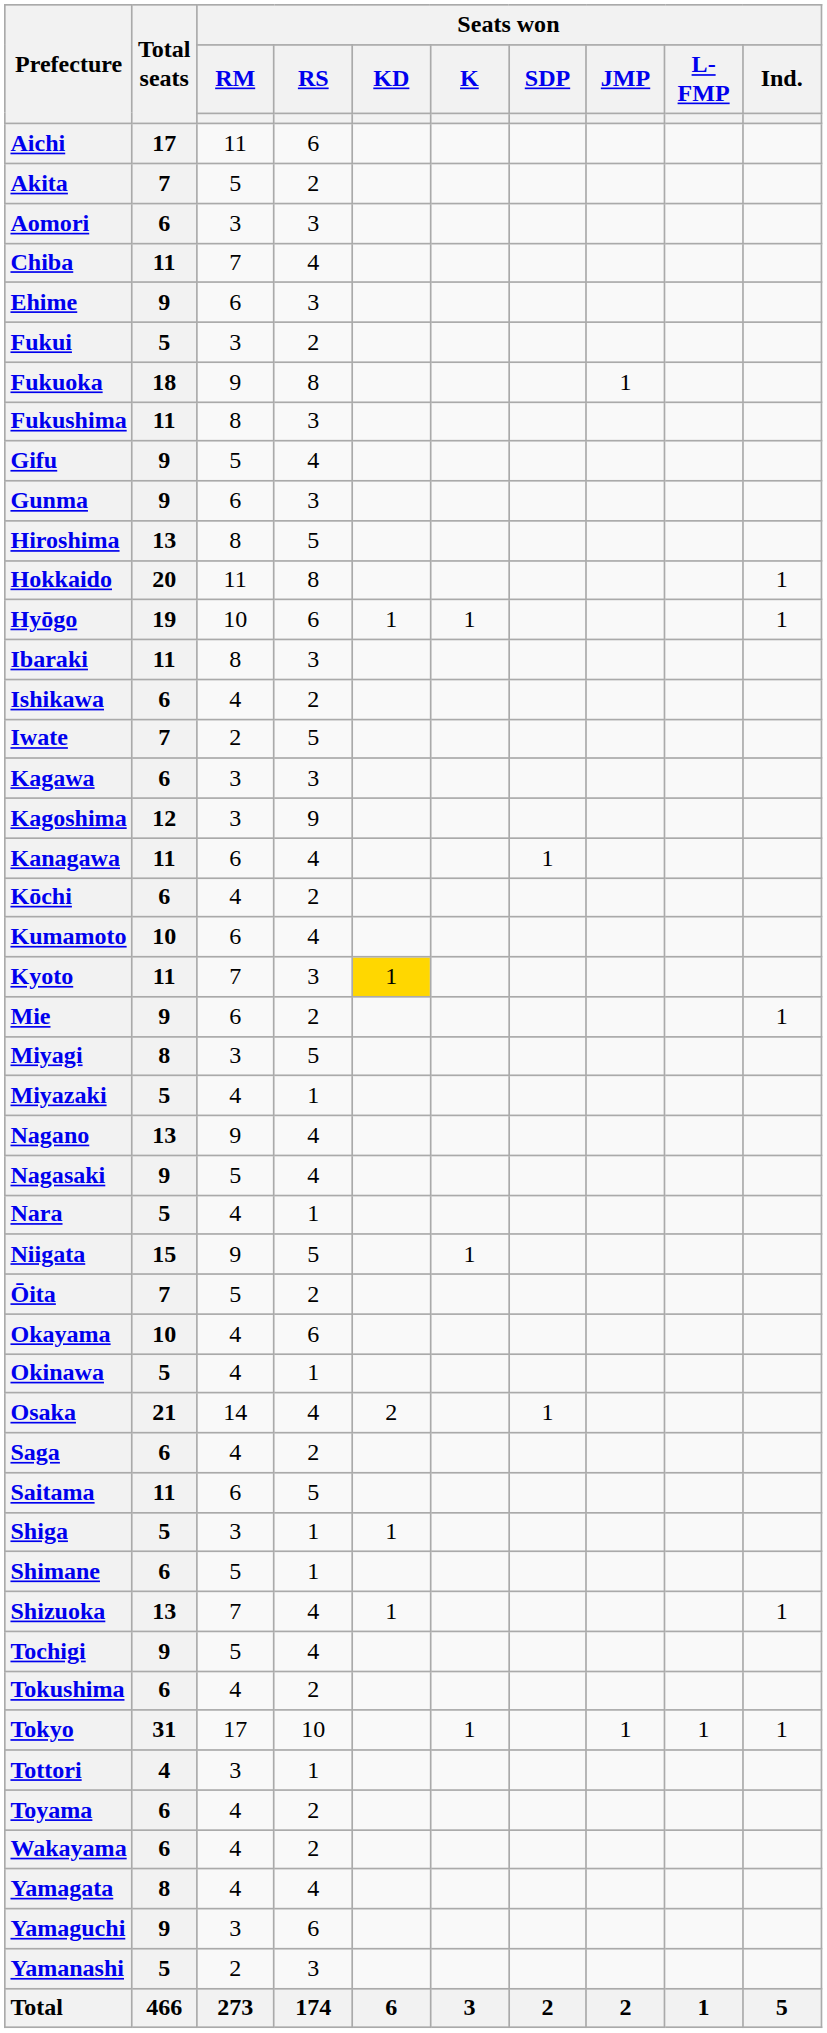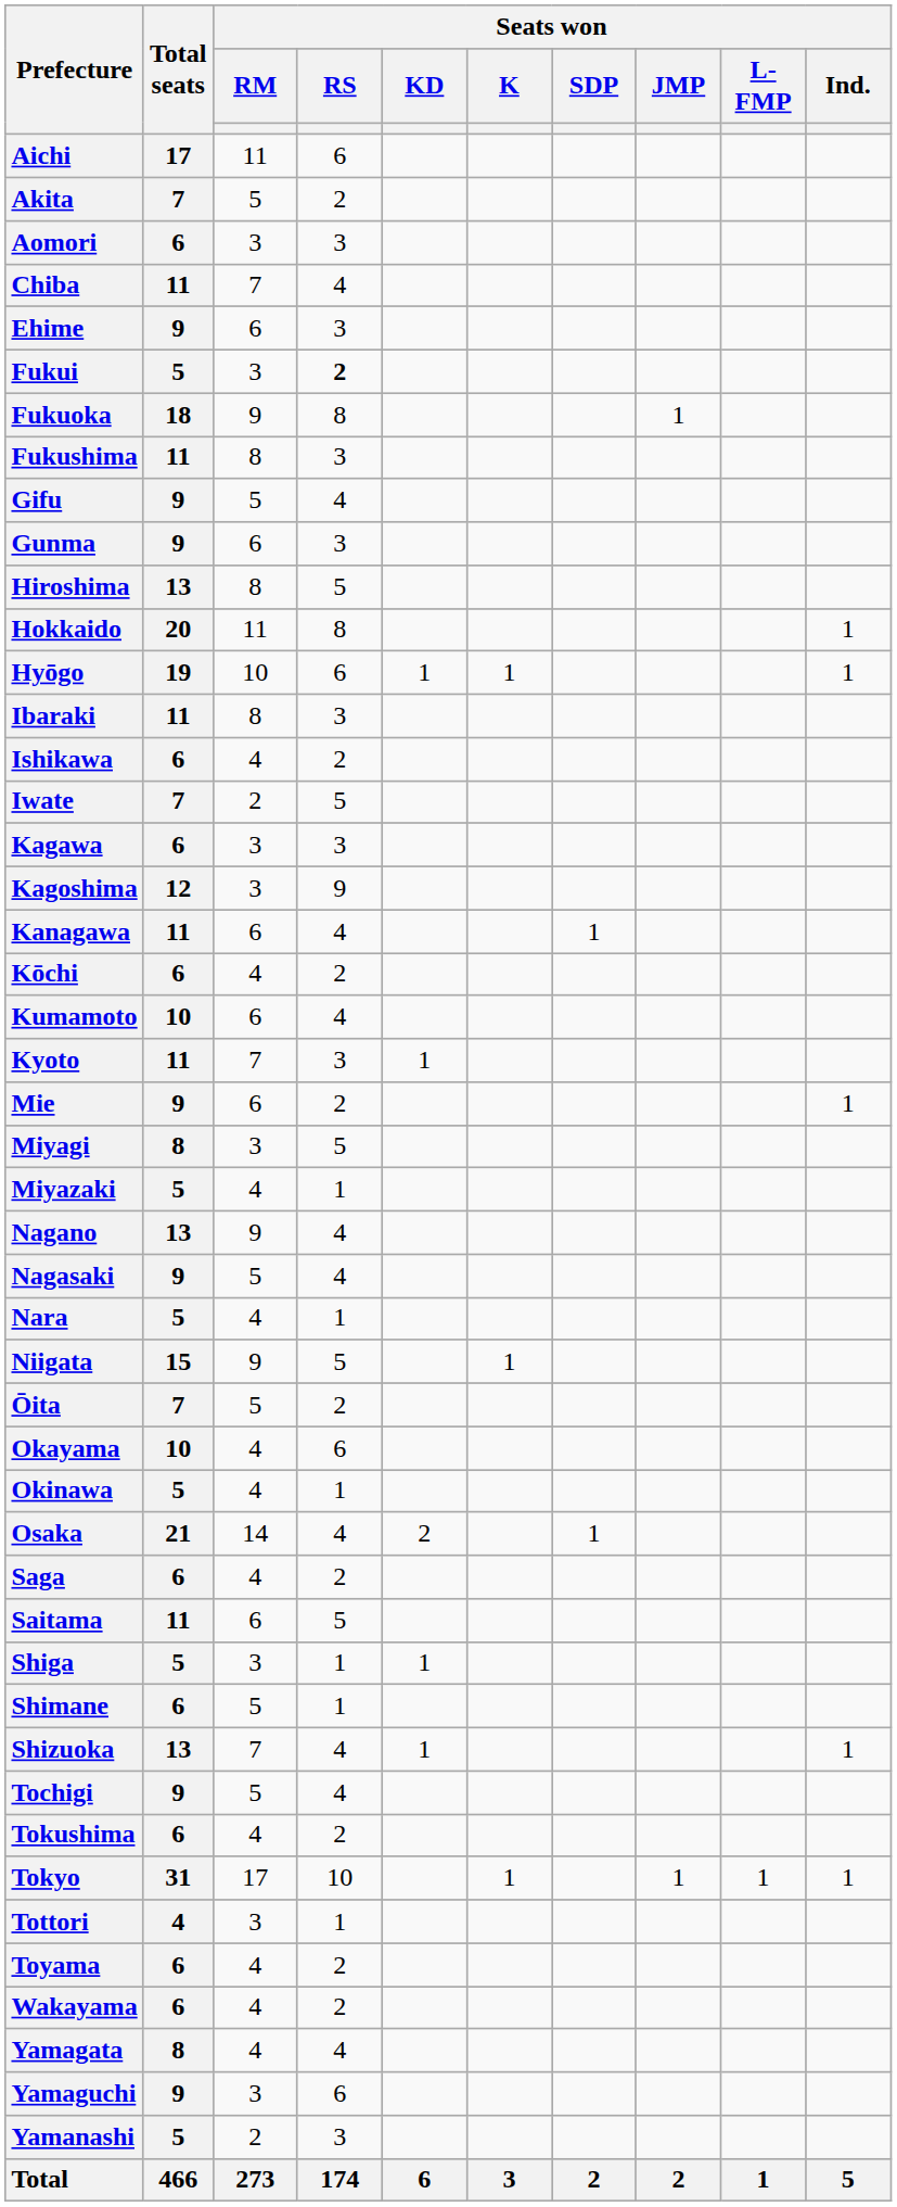Fukui | Seats won / RS: normal -> bold
Kyoto | Seats won / KD: gold background -> no background
